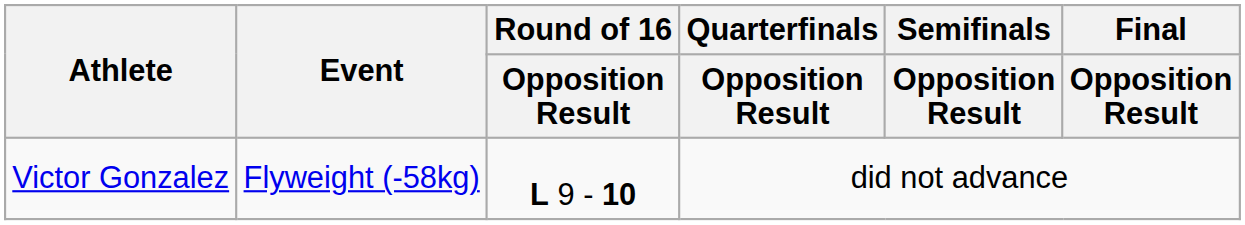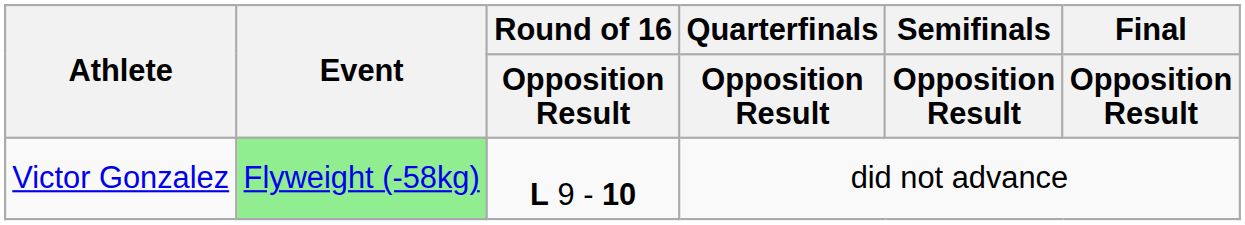Victor Gonzalez | Event: no background -> lightgreen background
